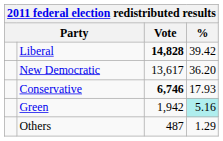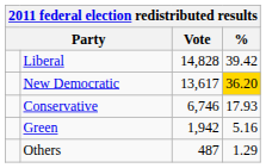Liberal | Vote: bold -> normal
New Democratic | %: no background -> gold background
Conservative | Vote: bold -> normal
Green | %: paleturquoise background -> no background
